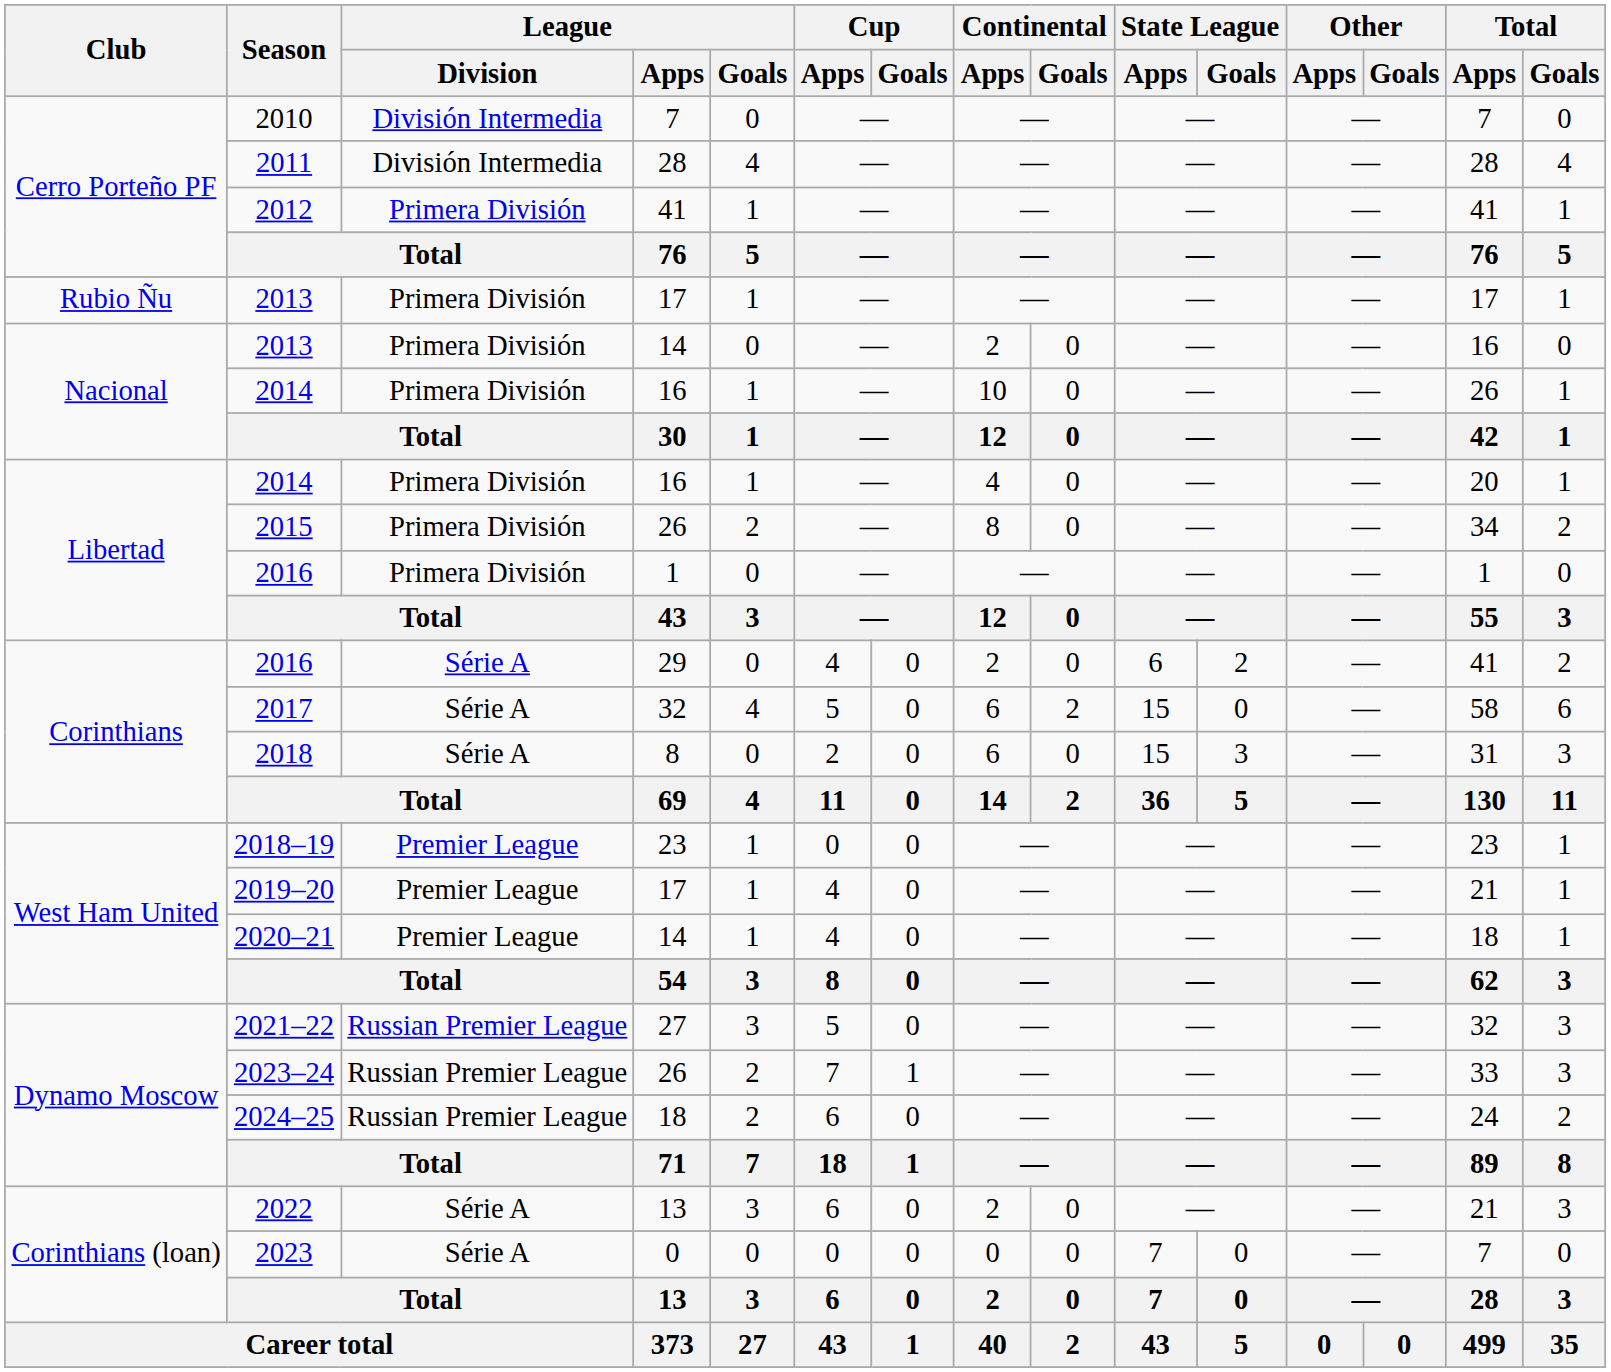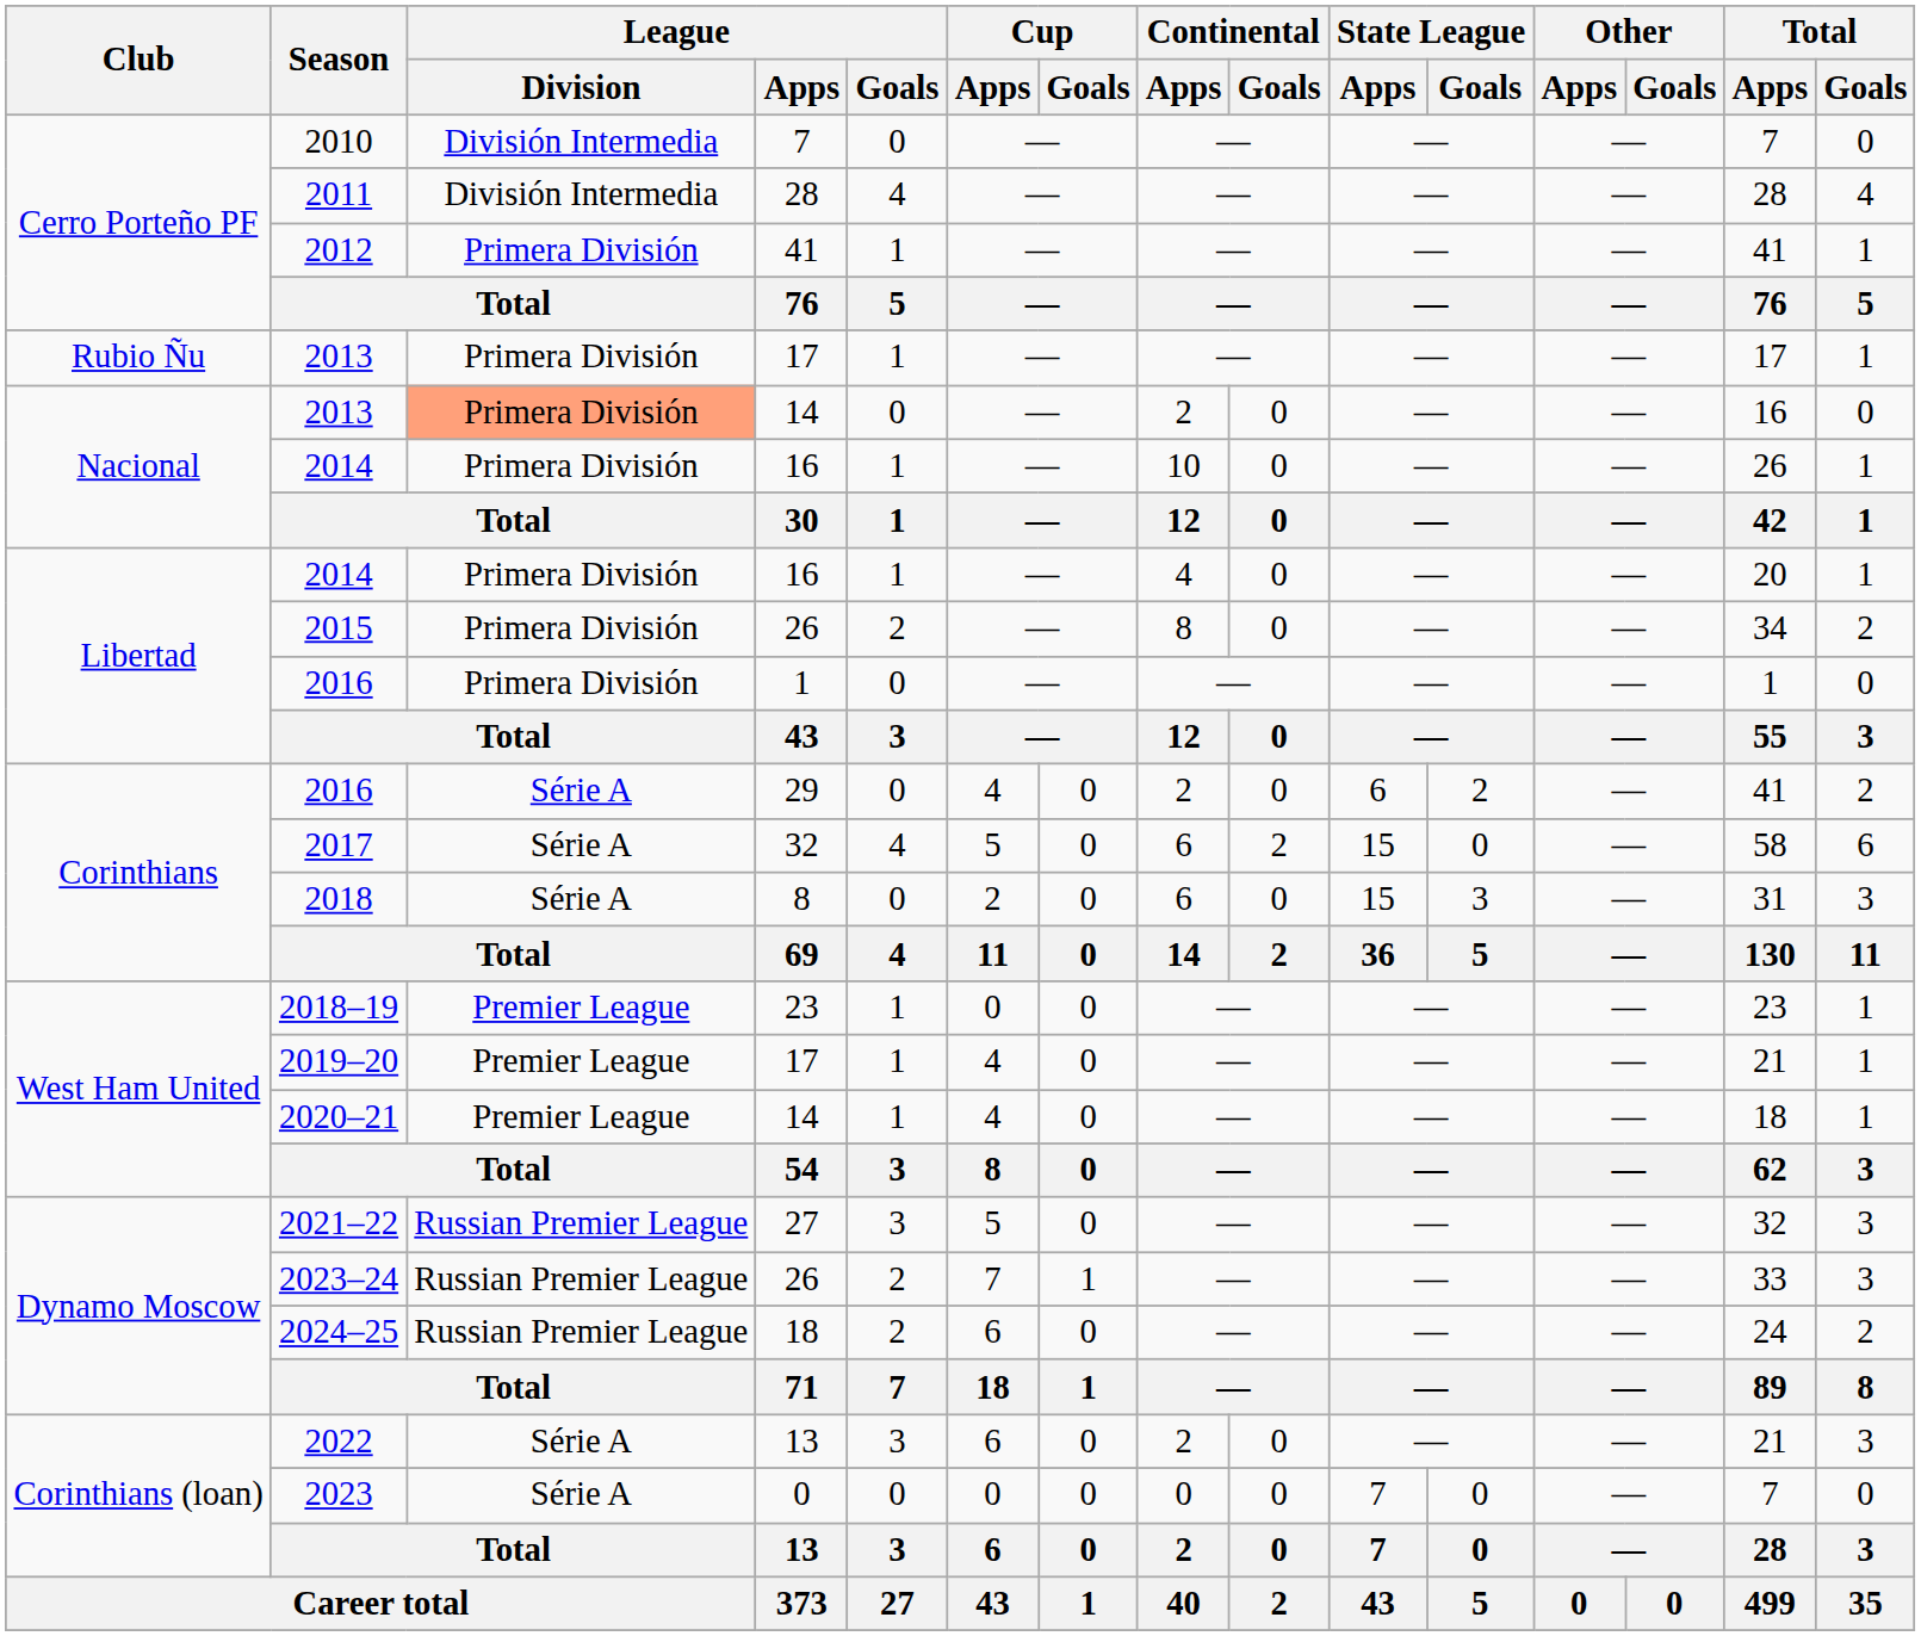Nacional / 2013 | League / Division: no background -> lightsalmon background
